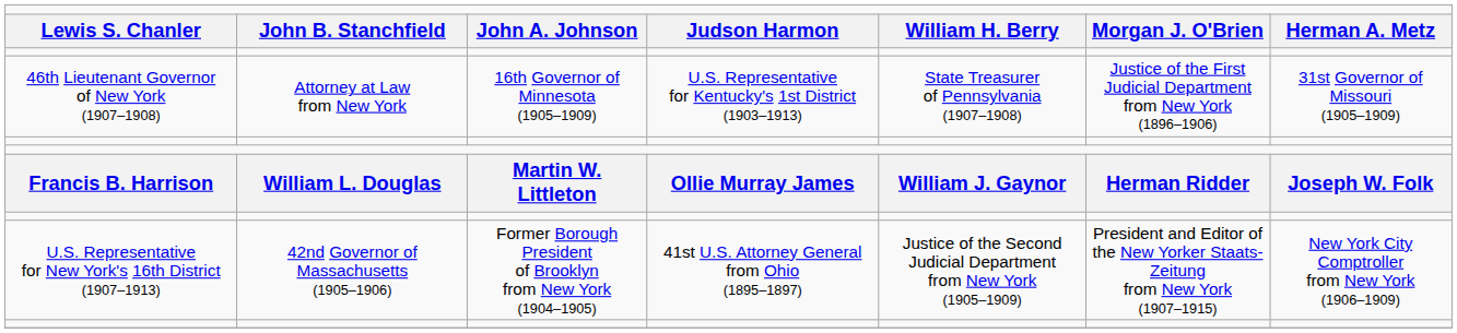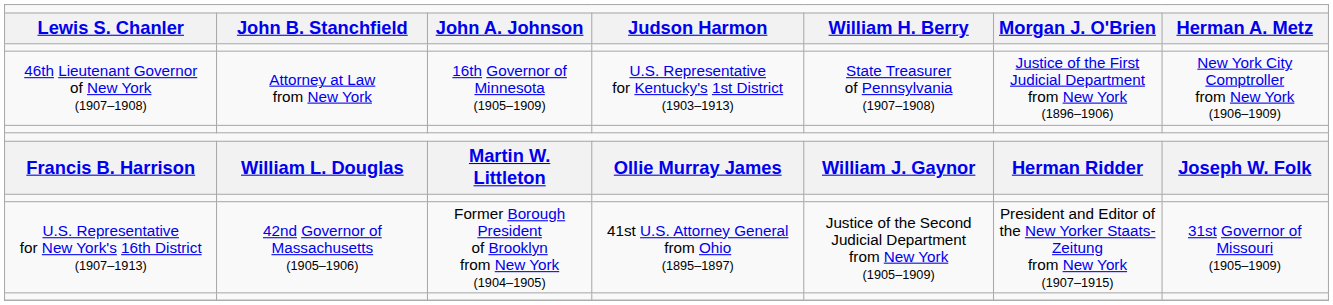46th Lieutenant Governor of New York (1907–1908) | column 7: 31st Governor of Missouri (1905–1909) -> New York City Comptroller from New York (1906–1909)
U.S. Representative for New York's 16th District (1907–1913) | column 7: New York City Comptroller from New York (1906–1909) -> 31st Governor of Missouri (1905–1909)
